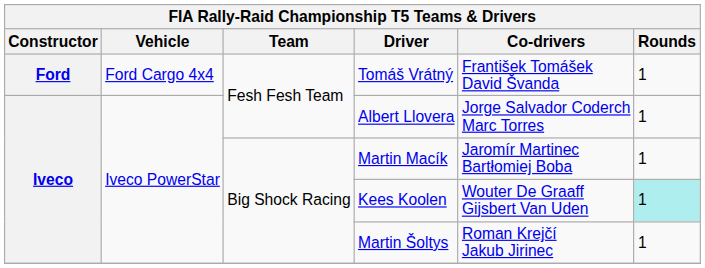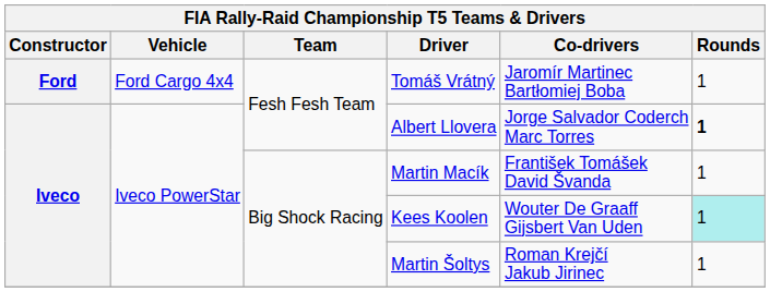Tomáš Vrátný | Co-drivers: František Tomášek David Švanda -> Jaromír Martinec Bartłomiej Boba
Albert Llovera | Rounds: normal -> bold
Martin Macík | Co-drivers: Jaromír Martinec Bartłomiej Boba -> František Tomášek David Švanda
